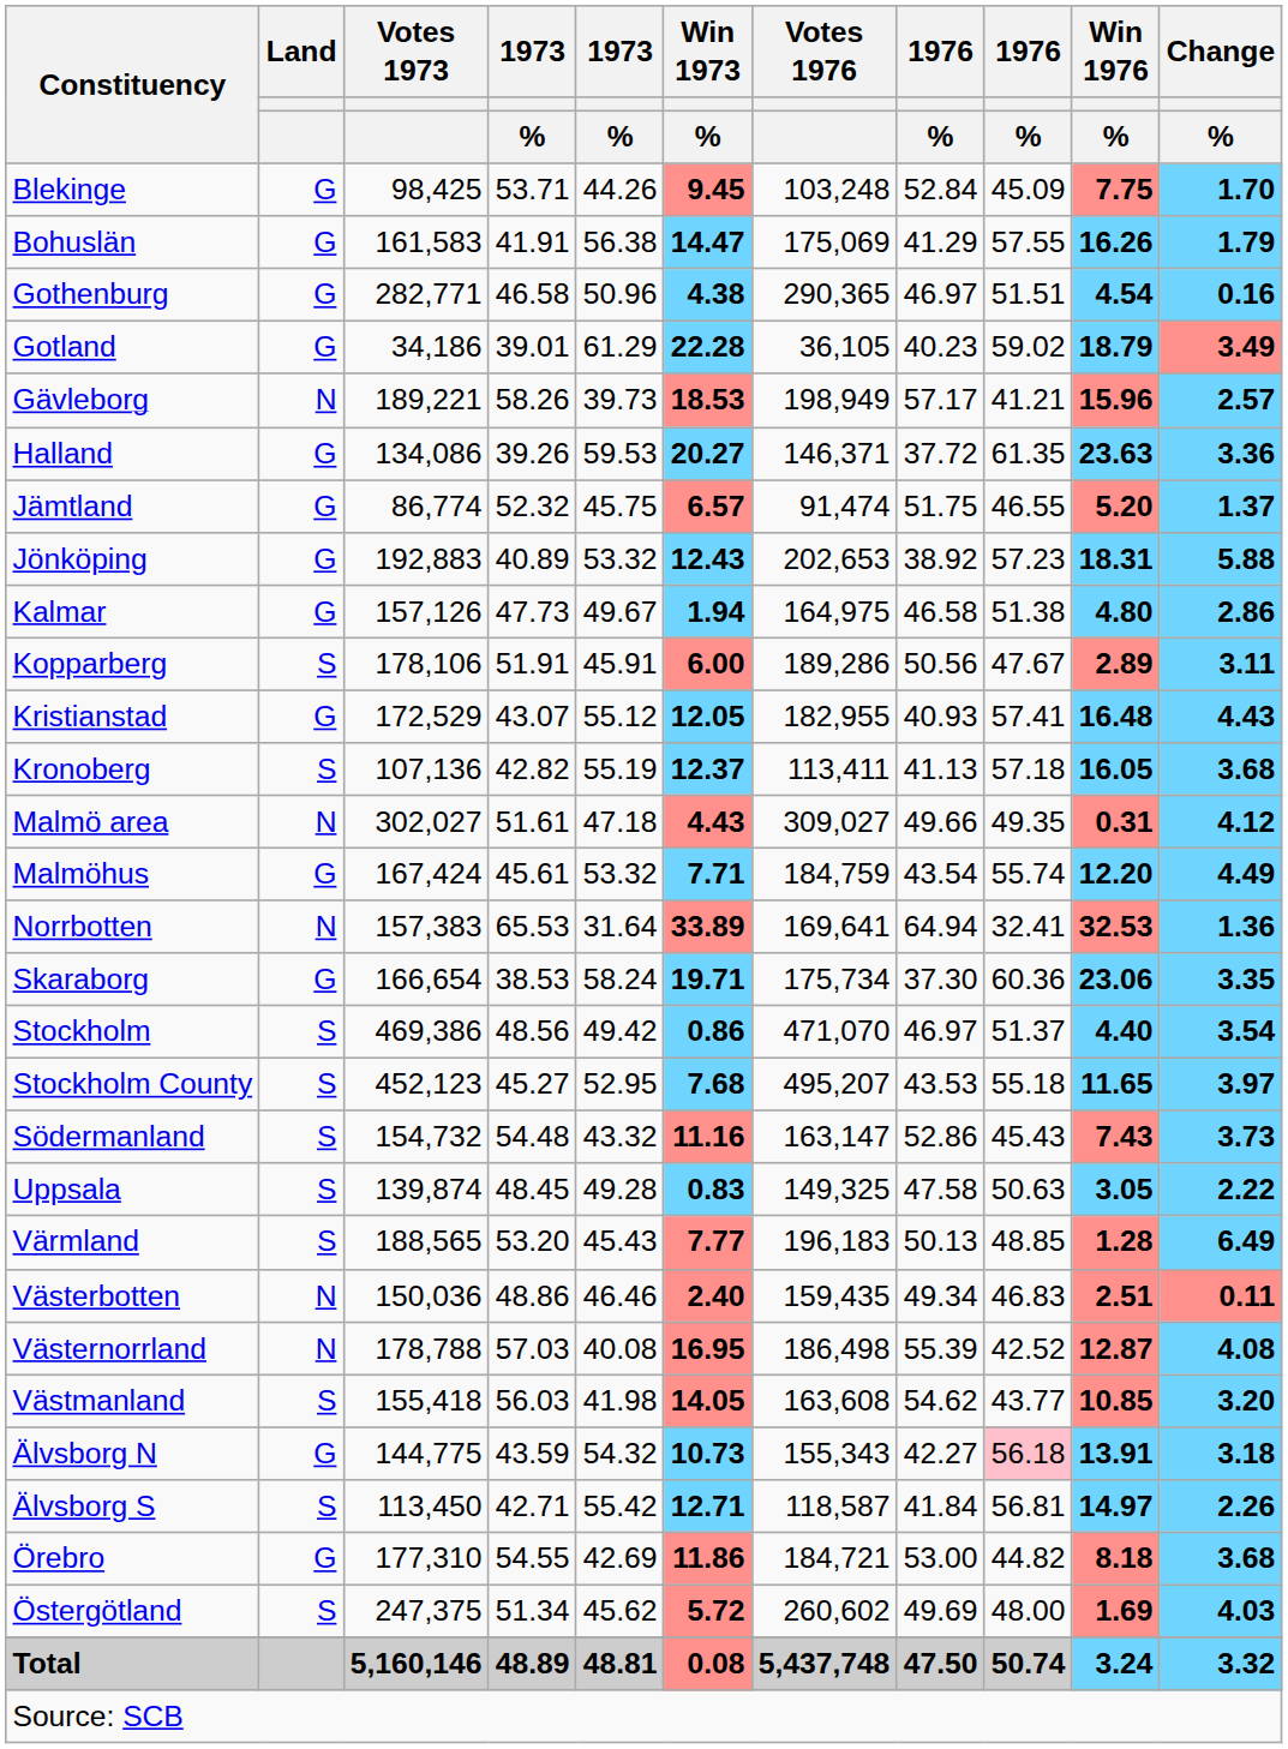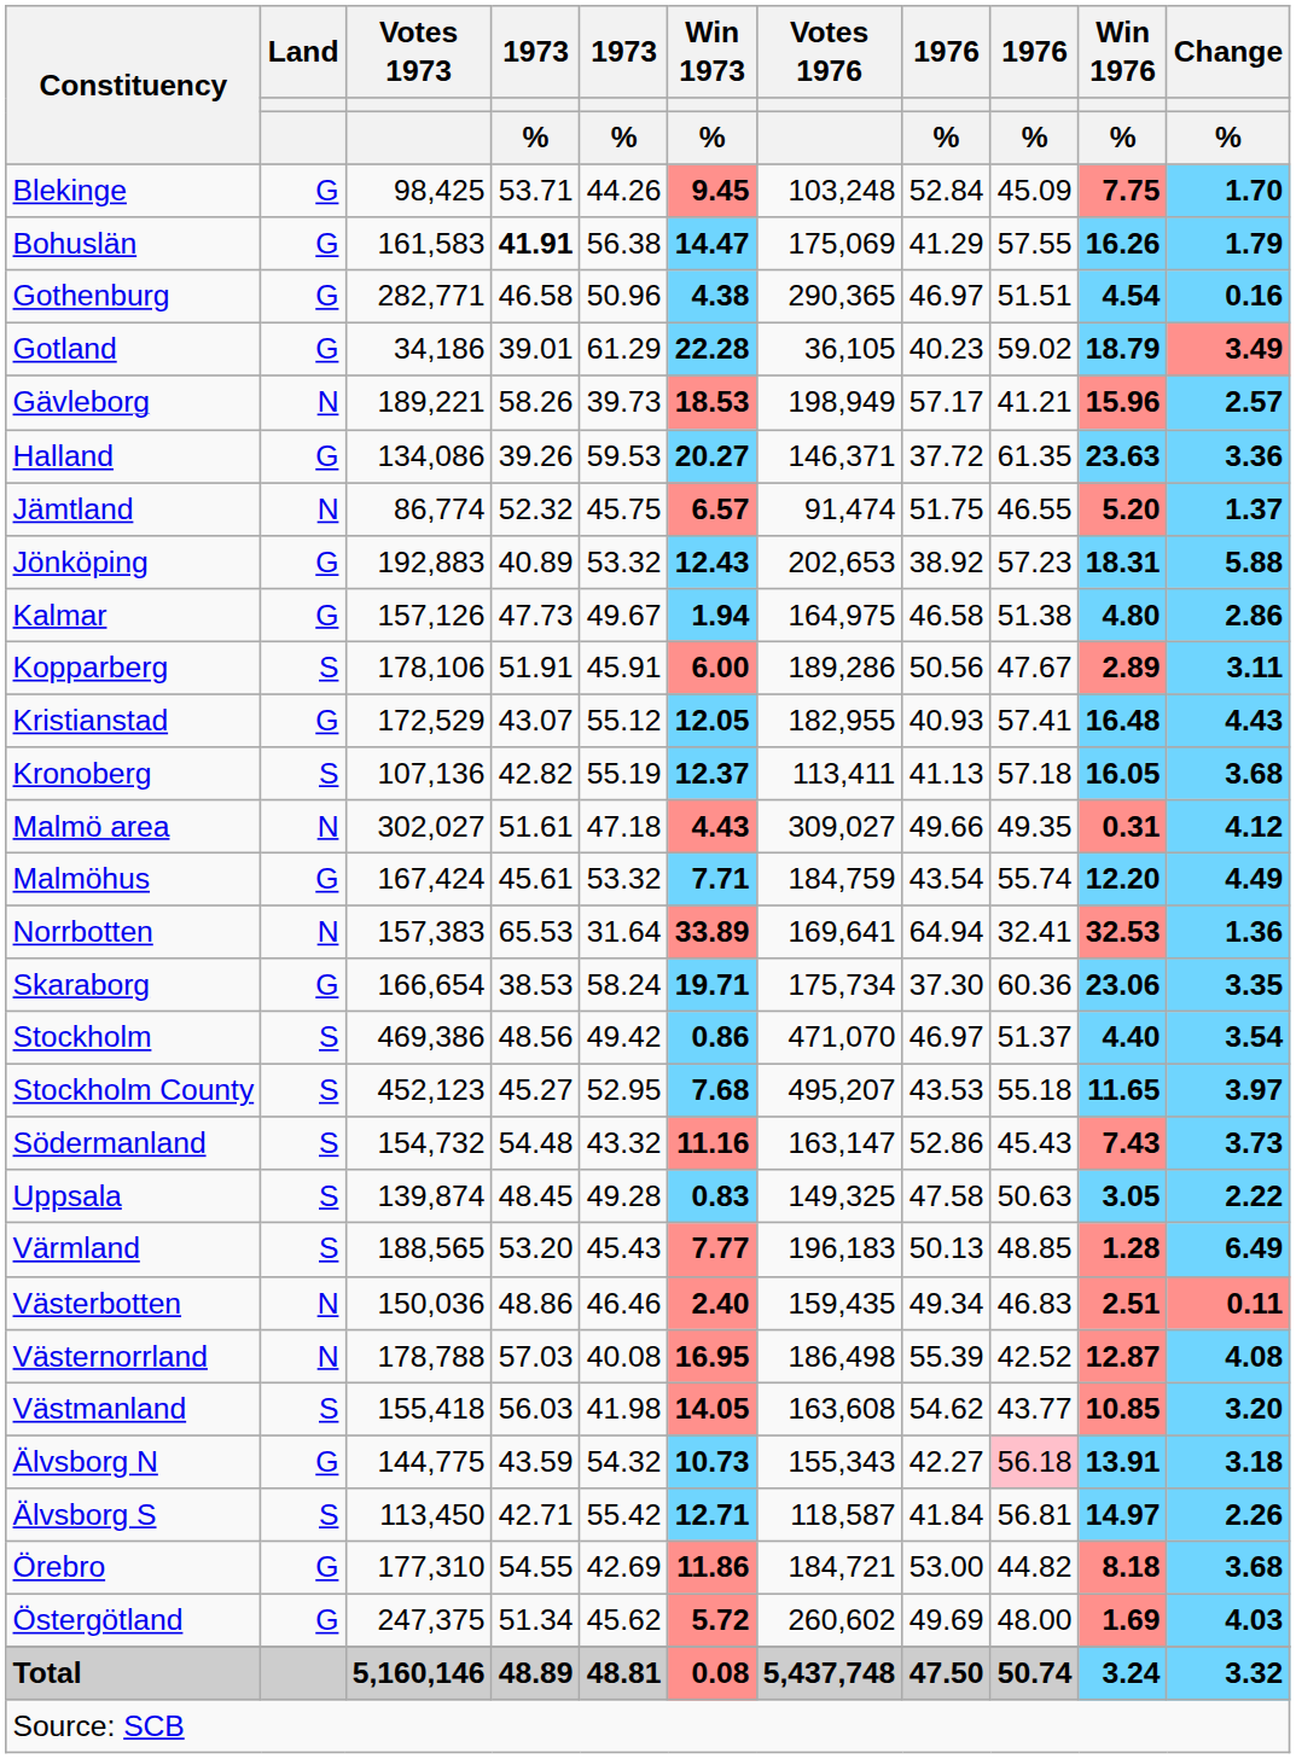Bohuslän | column 4: normal -> bold
Jämtland | Land: G -> N
Östergötland | Land: S -> G
